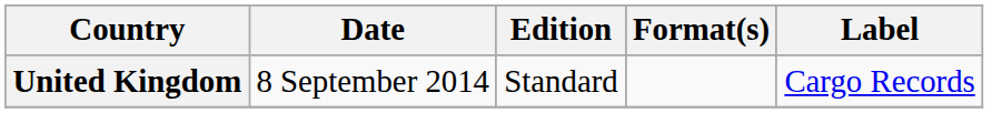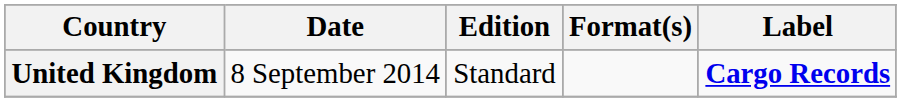United Kingdom | Label: normal -> bold
